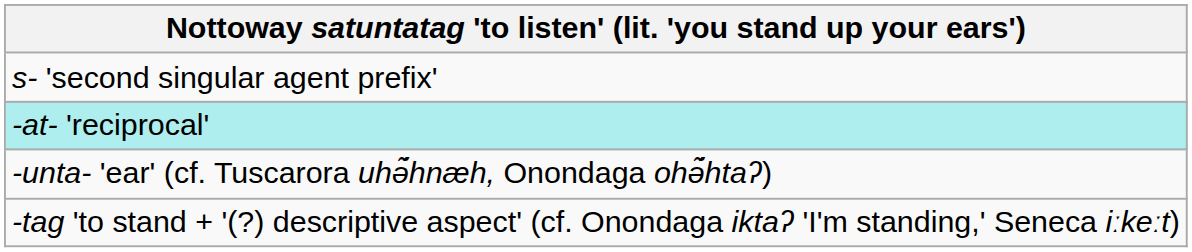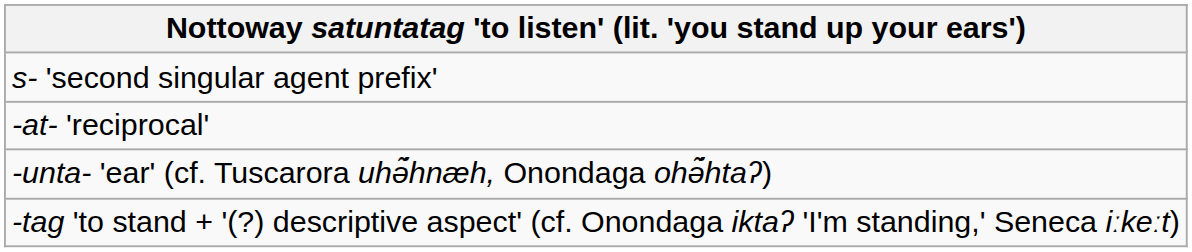row 3 | column 1: paleturquoise background -> no background
